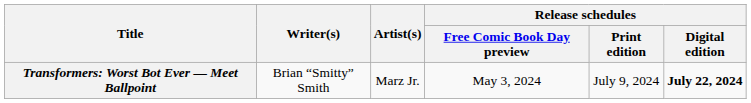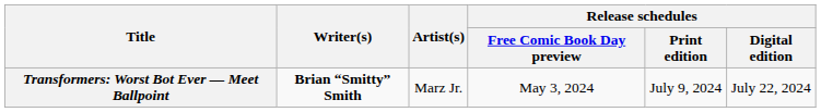Transformers: Worst Bot Ever — Meet Ballpoint | Writer(s): normal -> bold
Transformers: Worst Bot Ever — Meet Ballpoint | Release schedules / Digital edition: bold -> normal
